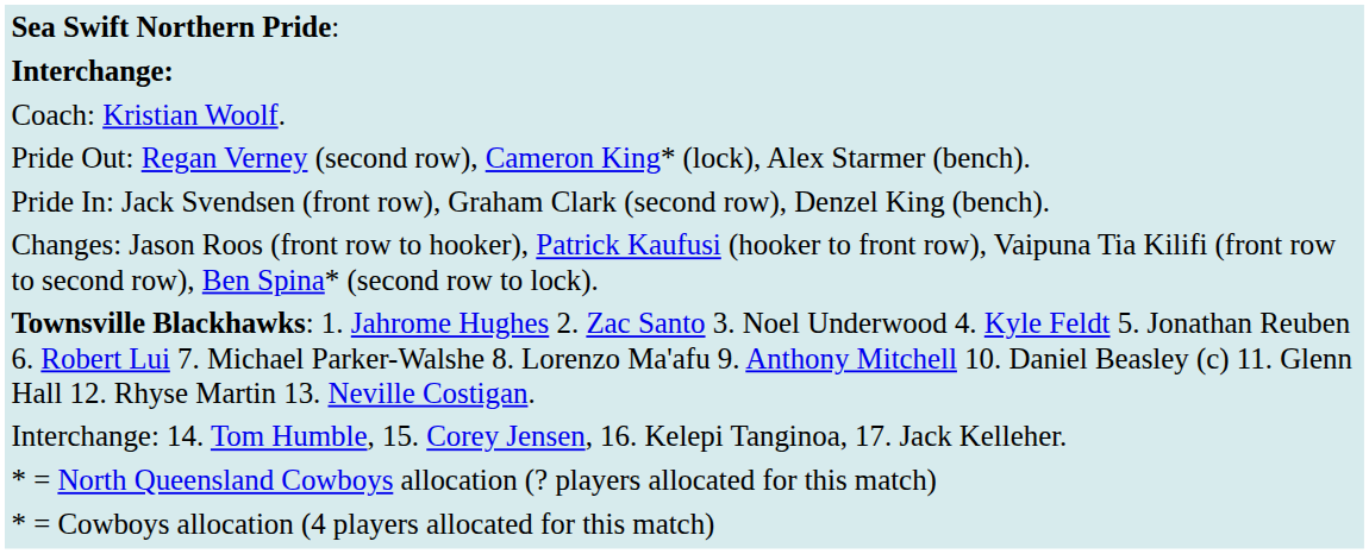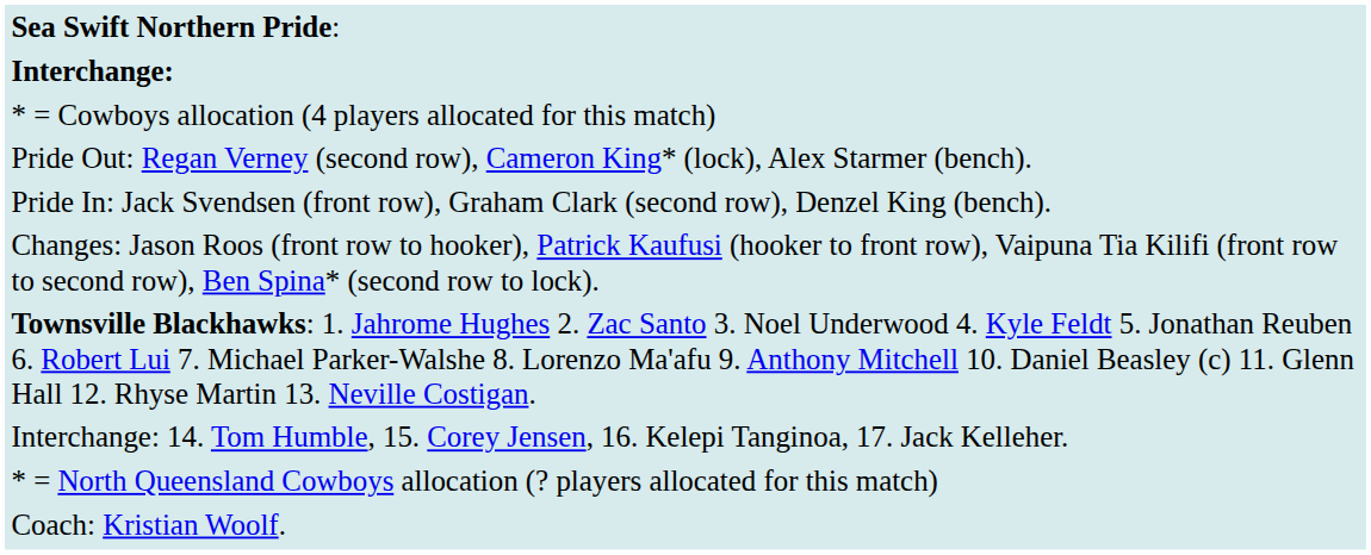row 3 | column 1: Coach: Kristian Woolf. -> * = Cowboys allocation (4 players allocated for this match)
row 10 | column 1: * = Cowboys allocation (4 players allocated for this match) -> Coach: Kristian Woolf.
